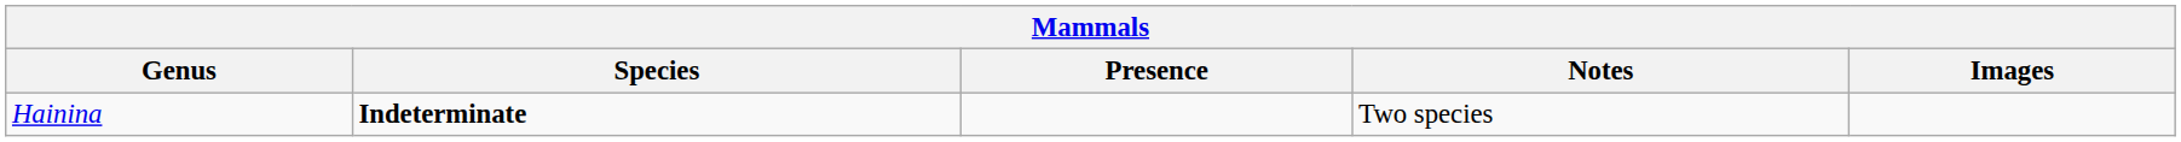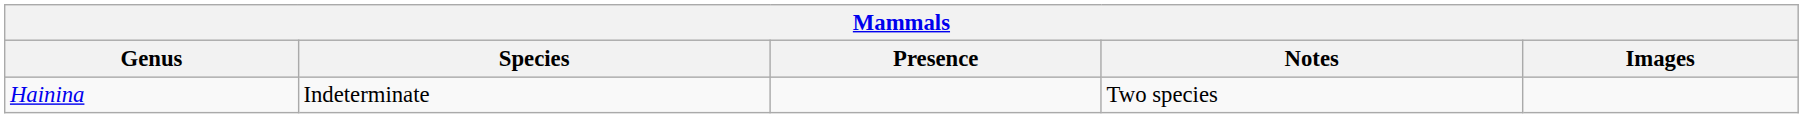Hainina | Species: bold -> normal
